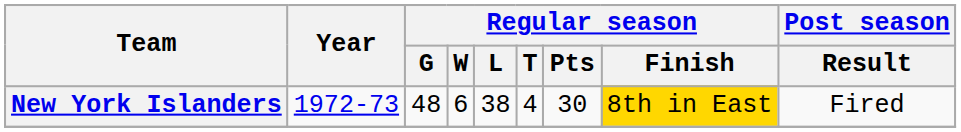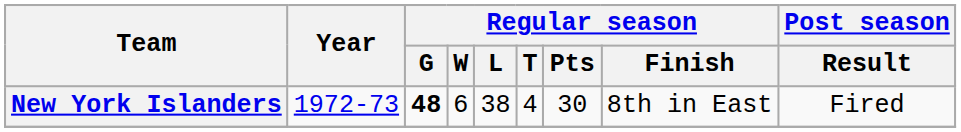New York Islanders | Regular season / G: normal -> bold
New York Islanders | Regular season / Finish: gold background -> no background
